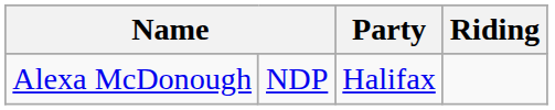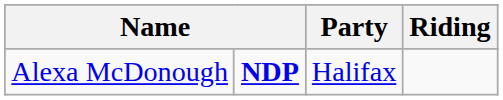Alexa McDonough | column 2: normal -> bold
